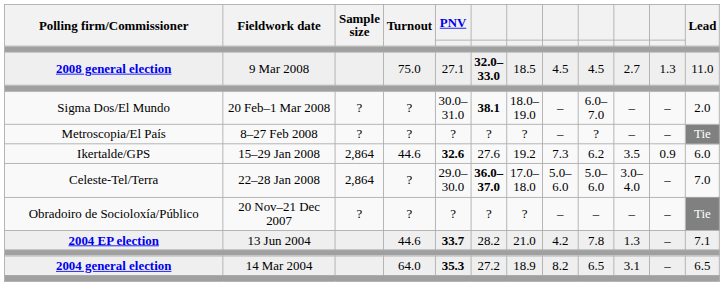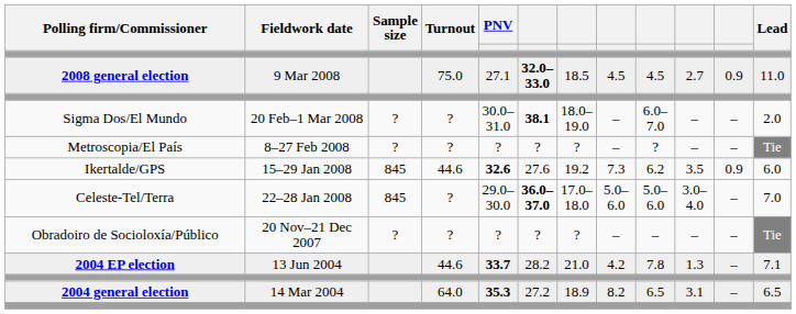2008 general election | column 11: 1.3 -> 0.9
Ikertalde/GPS | Sample size: 2,864 -> 845
Celeste-Tel/Terra | Sample size: 2,864 -> 845
